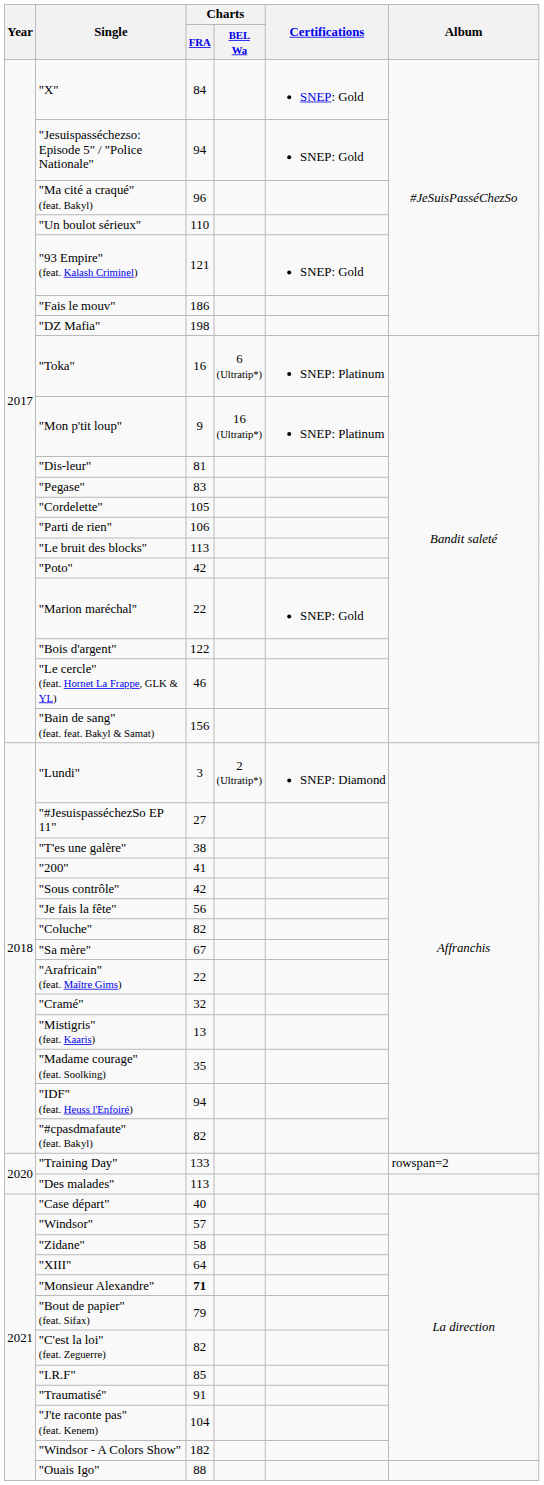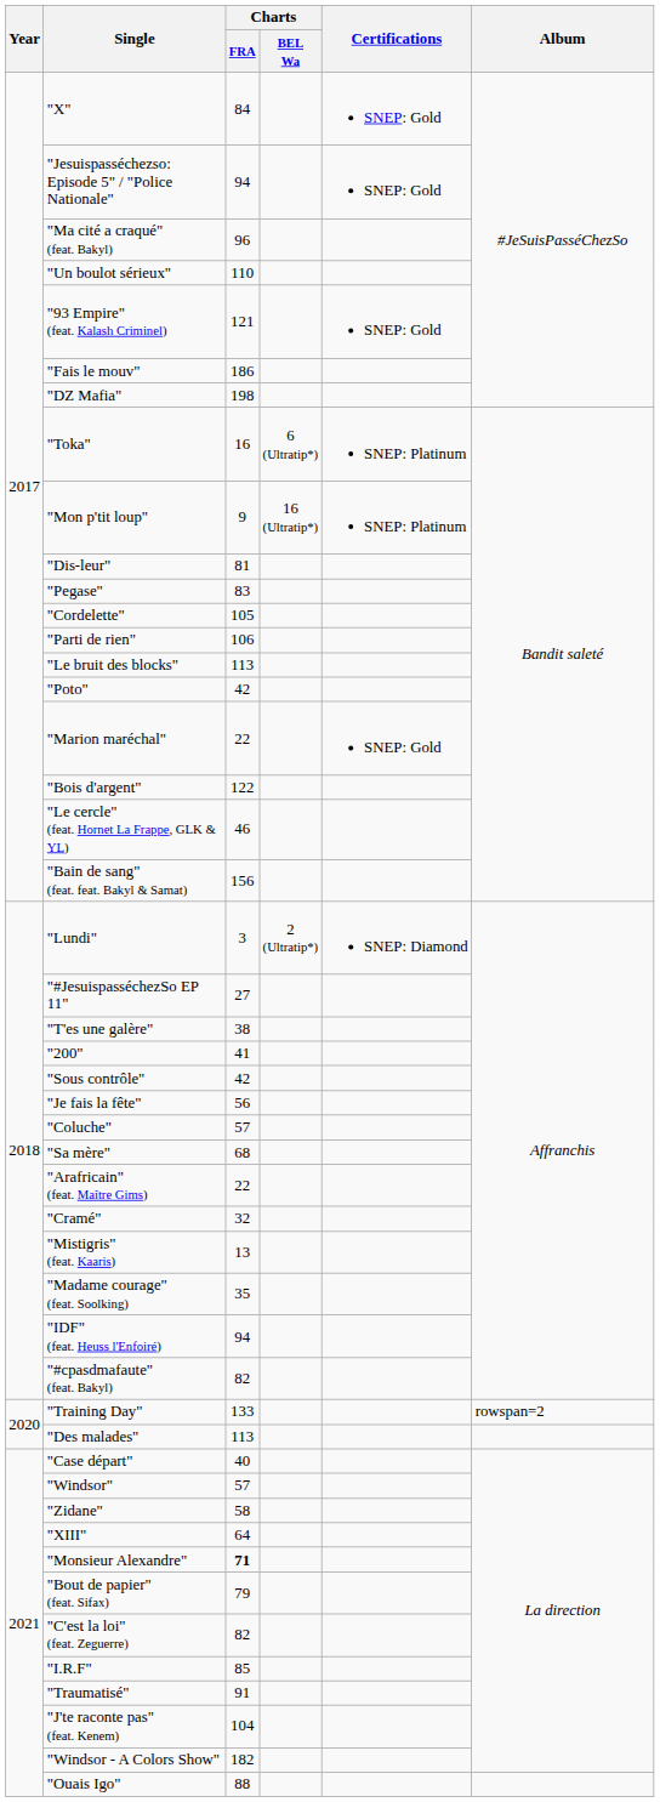"Coluche" | Charts / FRA: 82 -> 57
"Sa mère" | Charts / FRA: 67 -> 68
